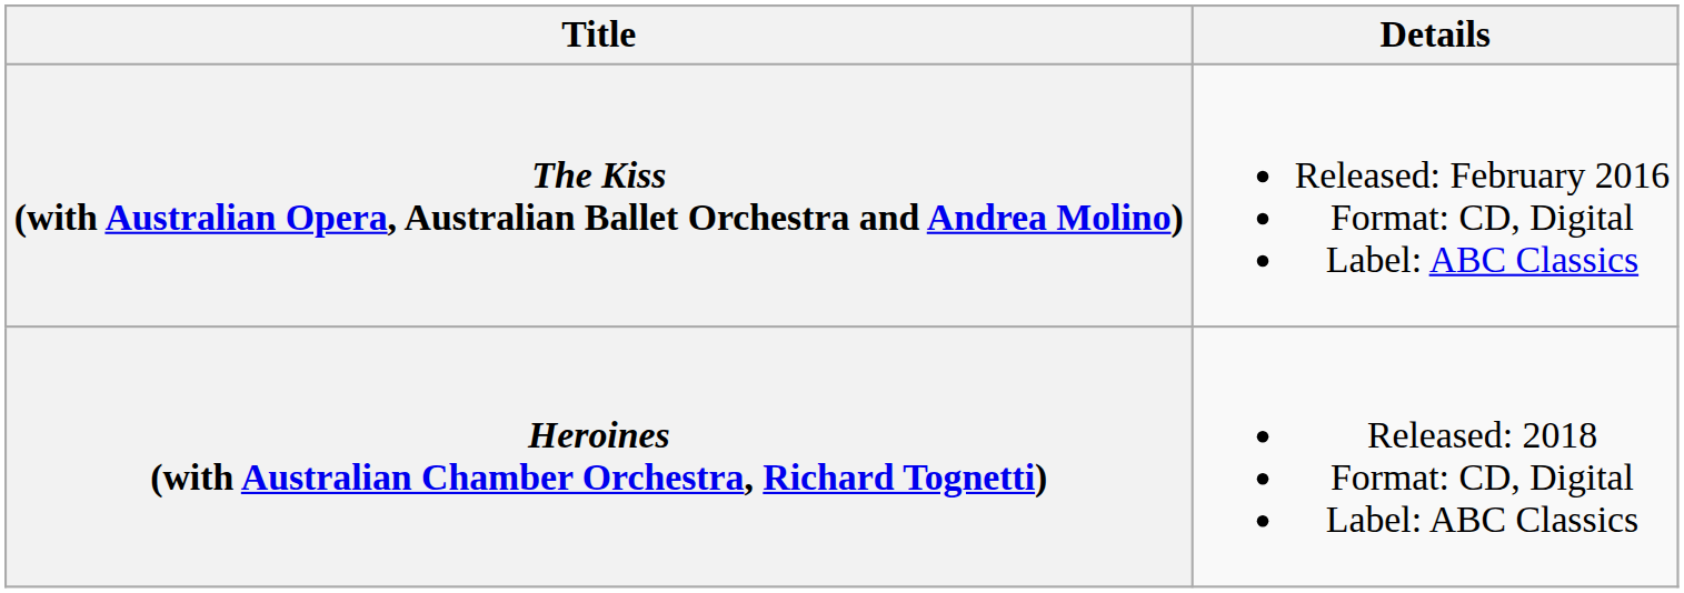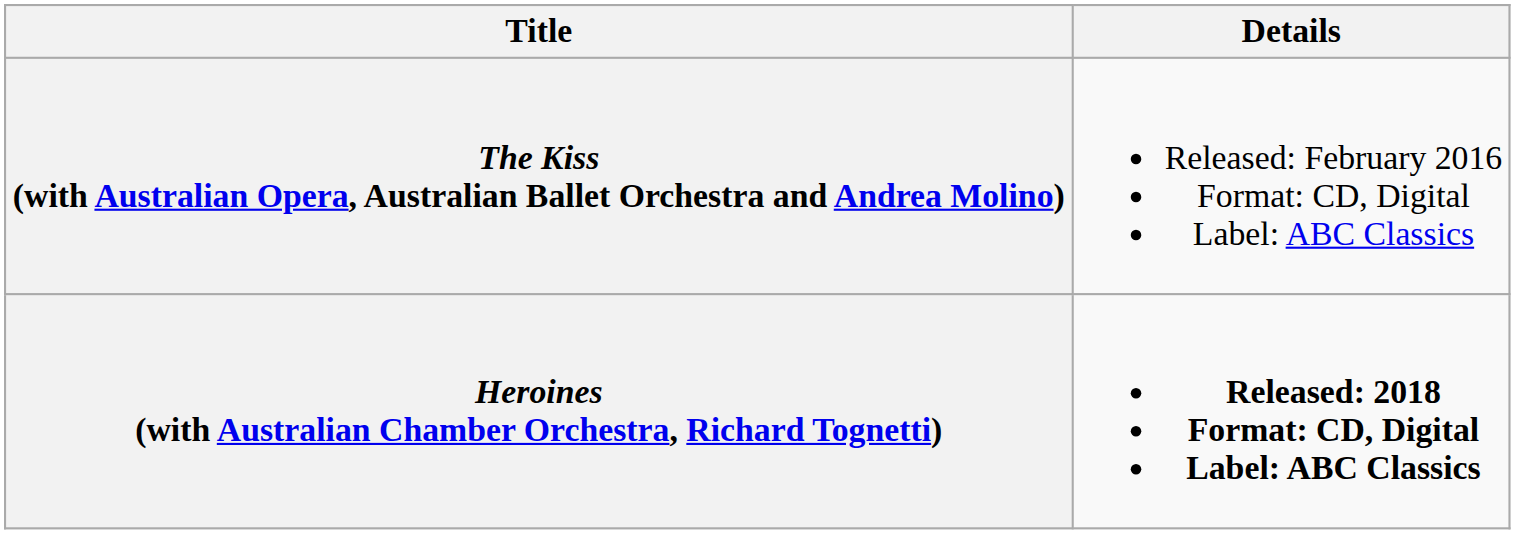row 3 | Details: normal -> bold
